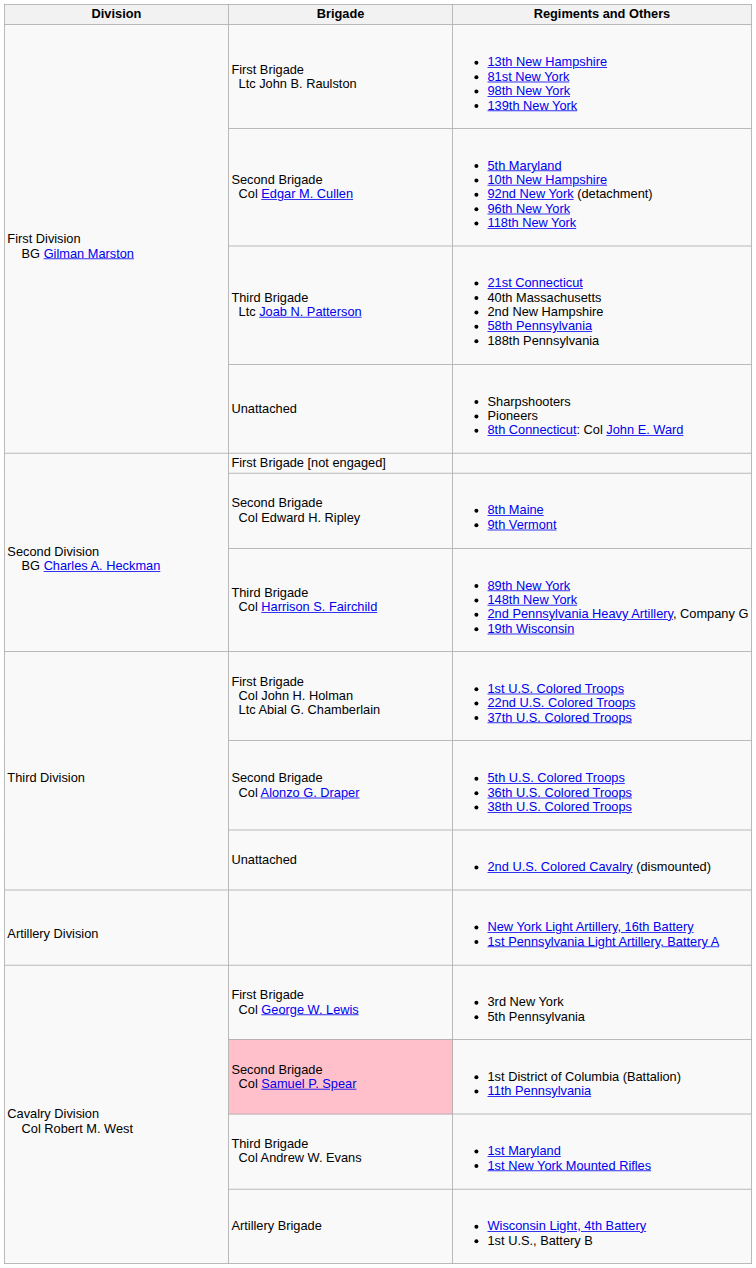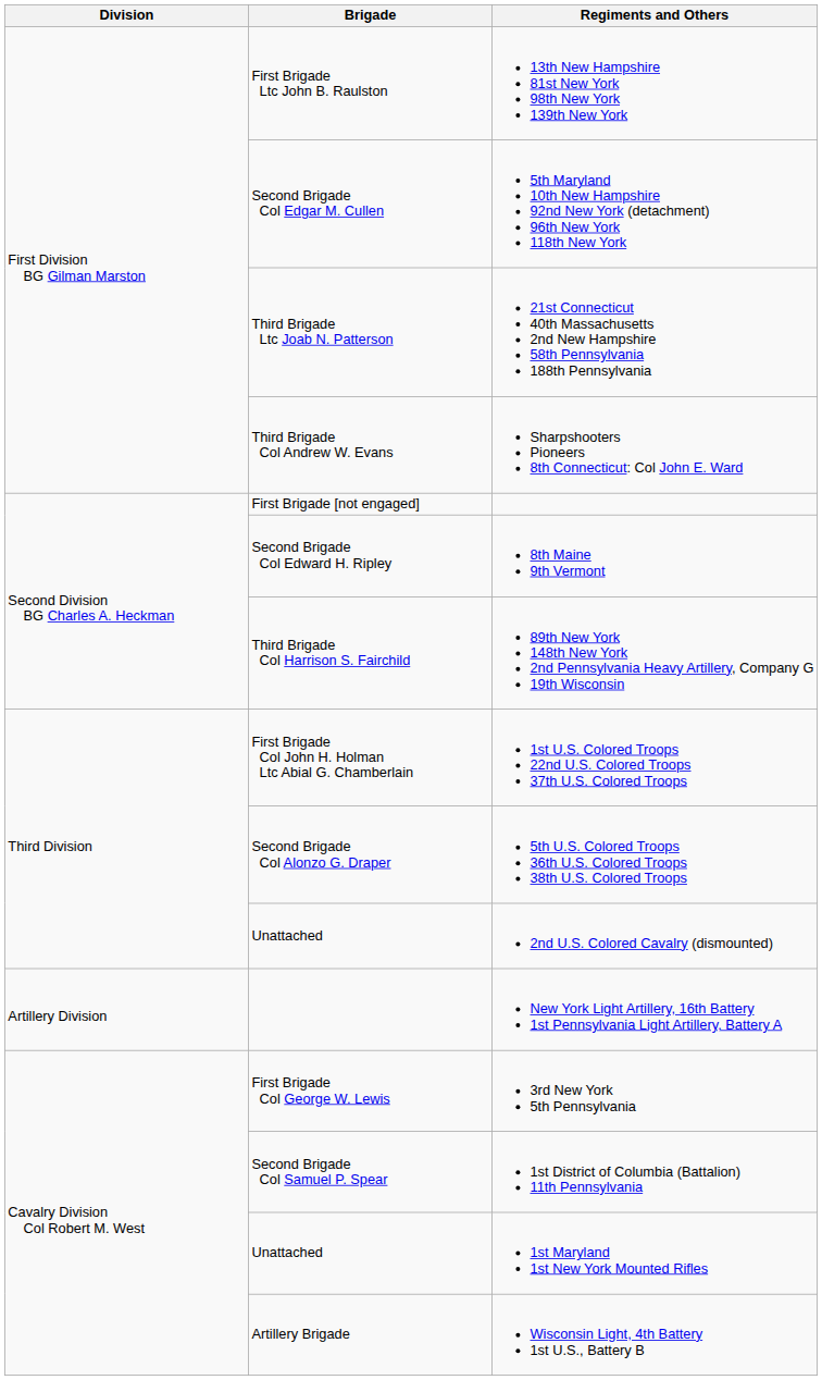Sharpshooters Pioneers 8th Connecticut: Col John E. Ward | Brigade: Unattached -> Third Brigade Col Andrew W. Evans
1st District of Columbia (Battalion) 11th Pennsylvania | Brigade: pink background -> no background
1st Maryland 1st New York Mounted Rifles | Brigade: Third Brigade Col Andrew W. Evans -> Unattached
